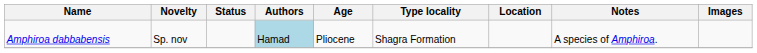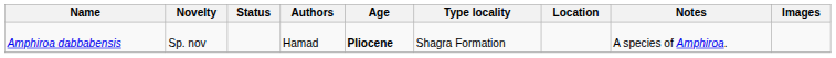Amphiroa dabbabensis | Authors: lightblue background -> no background
Amphiroa dabbabensis | Age: normal -> bold
